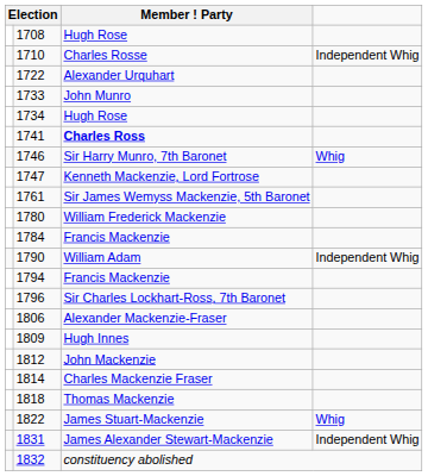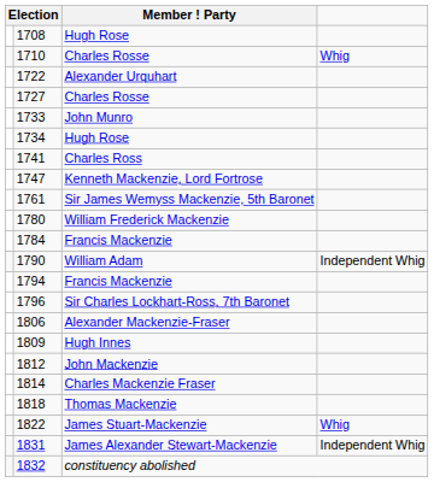1710 | column 4: Independent Whig -> Whig
+ row: 1727 | Charles Rosse
1741 | Member ! Party: bold -> normal
- row: 1746 | Sir Harry Munro, 7th Baronet | Whig
